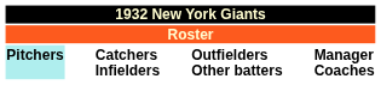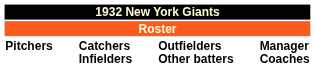Pitchers | column 1: paleturquoise background -> no background
